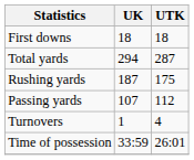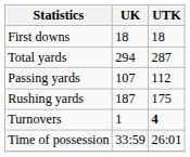rows swapped: Rushing yards <-> Passing yards
Turnovers | UTK: normal -> bold
